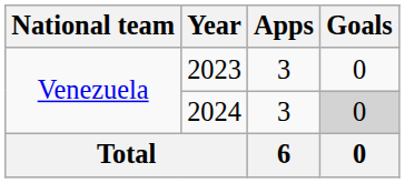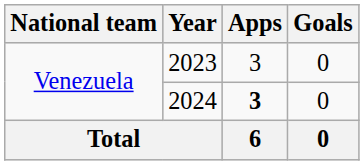2024 | Apps: normal -> bold
2024 | Goals: lightgrey background -> no background
